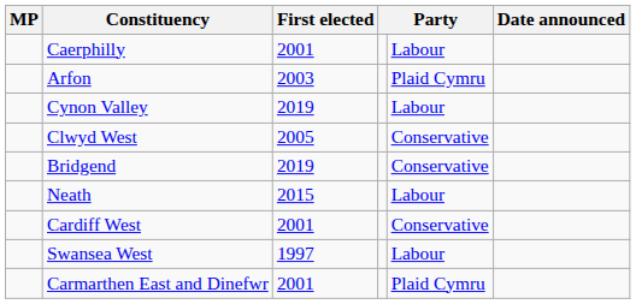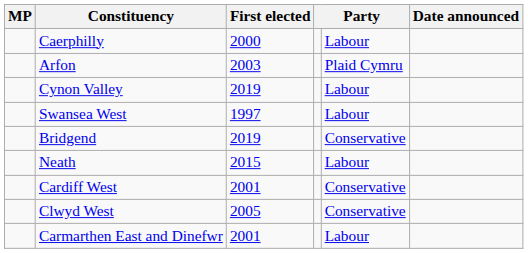Caerphilly | First elected: 2001 -> 2000
rows swapped: Clwyd West <-> Swansea West
Carmarthen East and Dinefwr | column 5: Plaid Cymru -> Labour
